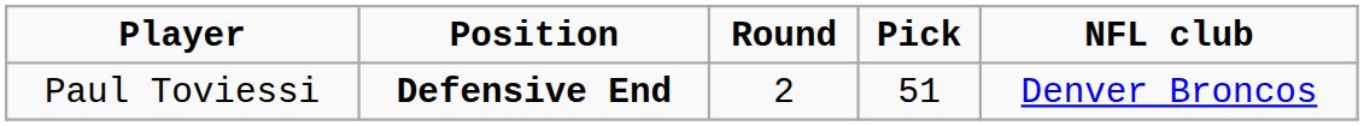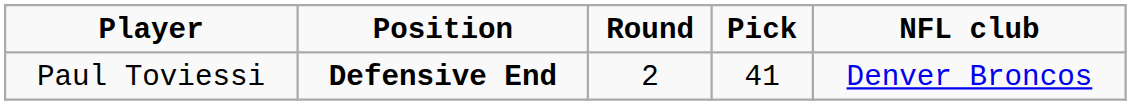Paul Toviessi | Pick: 51 -> 41
